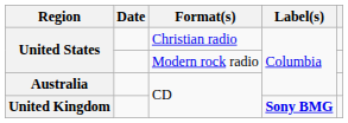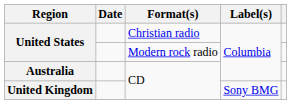United Kingdom | Label(s): bold -> normal
